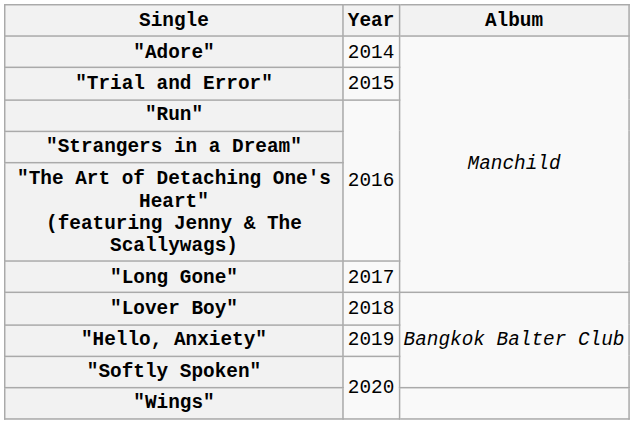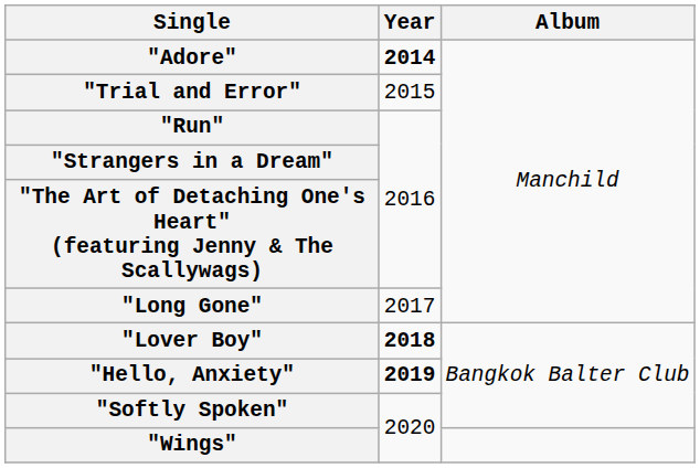"Adore" | Year: normal -> bold
"Lover Boy" | Year: normal -> bold
"Hello, Anxiety" | Year: normal -> bold
